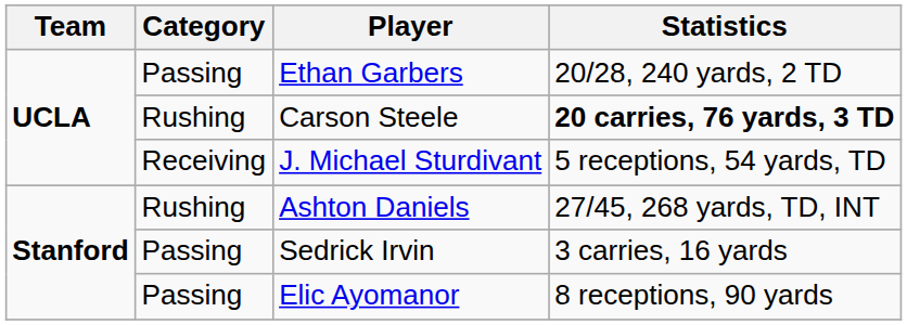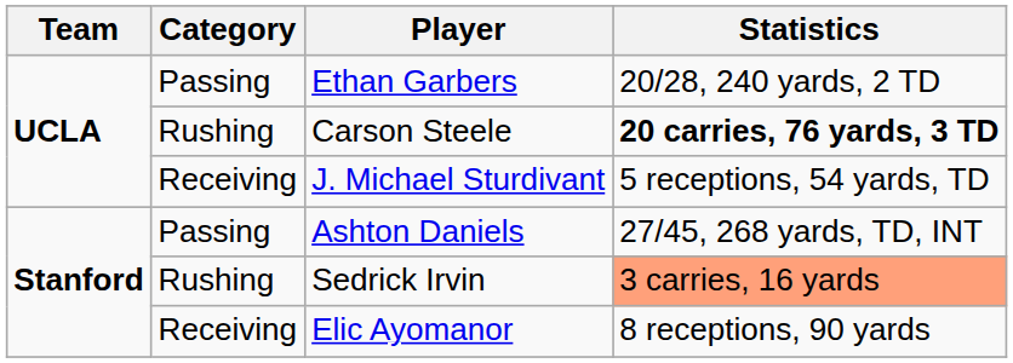Ashton Daniels | Category: Rushing -> Passing
Sedrick Irvin | Category: Passing -> Rushing
Sedrick Irvin | Statistics: no background -> lightsalmon background
Elic Ayomanor | Category: Passing -> Receiving
